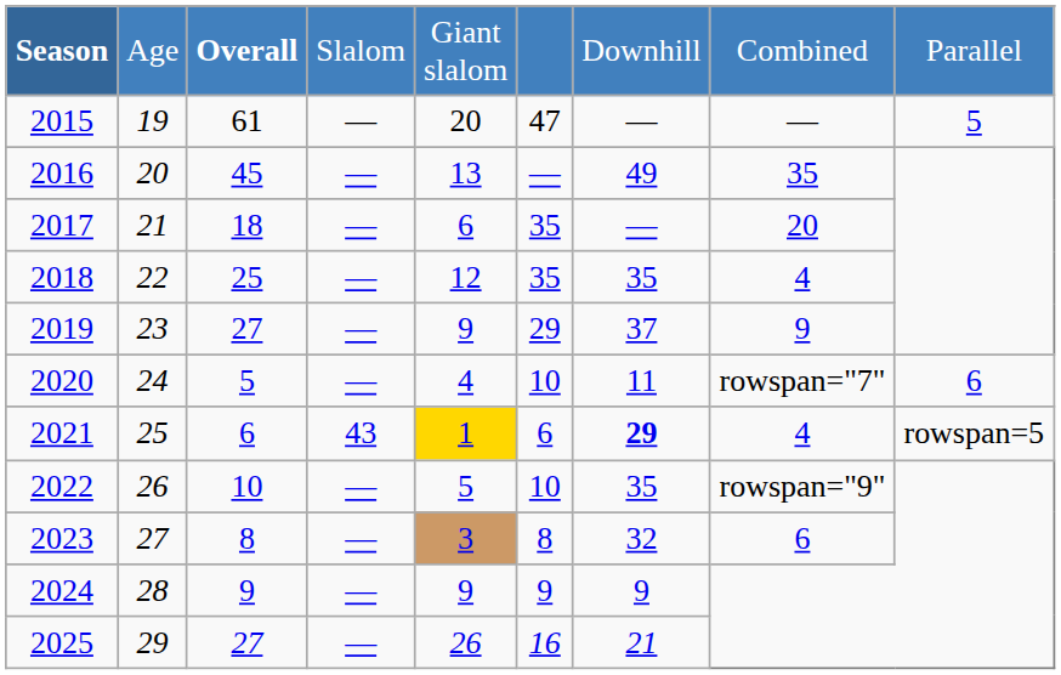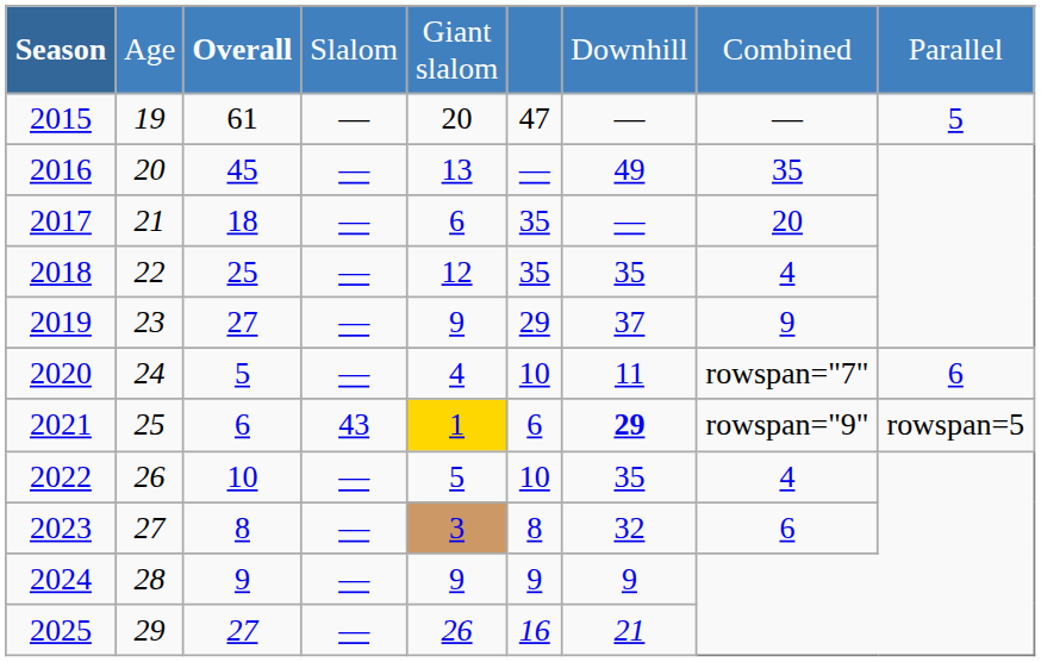2021 | column 8: 4 -> rowspan="9"
2022 | column 8: rowspan="9" -> 4
